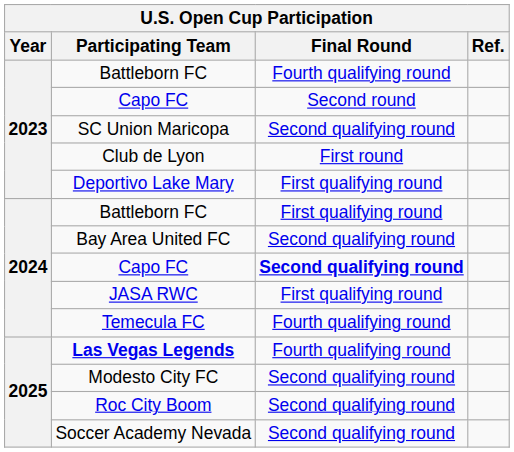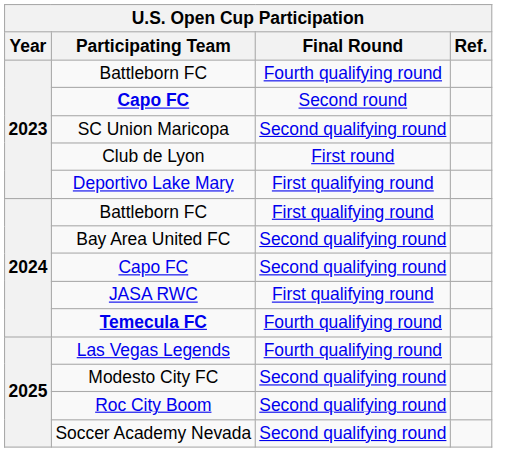Capo FC / Second round | Participating Team: normal -> bold
Capo FC / Second qualifying round | Final Round: bold -> normal
Temecula FC | Participating Team: normal -> bold
Las Vegas Legends | Participating Team: bold -> normal
